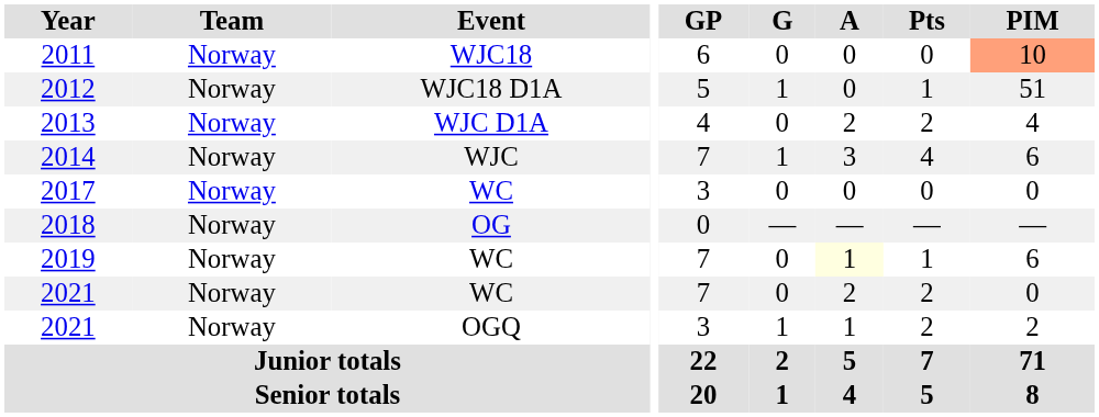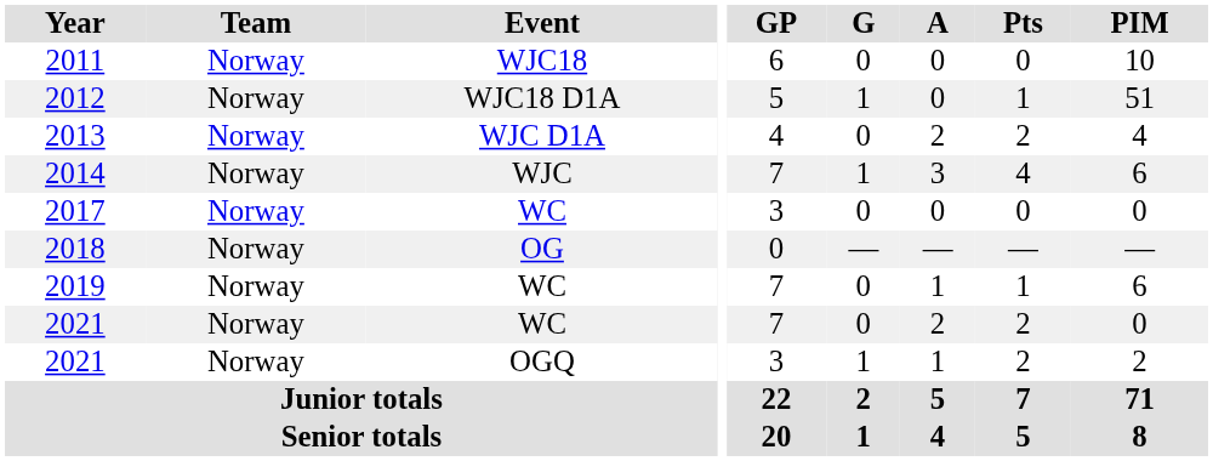2011 | PIM: lightsalmon background -> no background
2019 | A: lightyellow background -> no background
